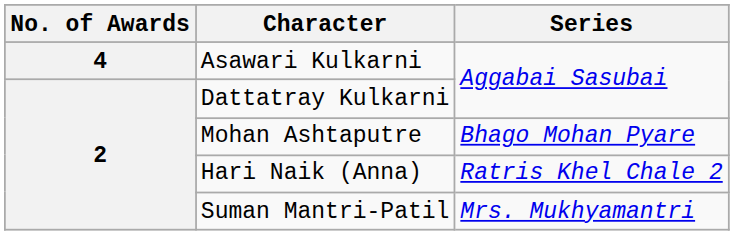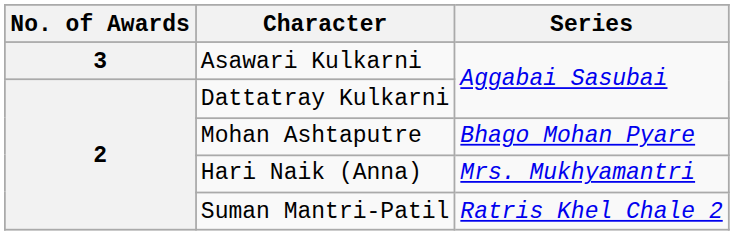Asawari Kulkarni | No. of Awards: 4 -> 3
Hari Naik (Anna) | Series: Ratris Khel Chale 2 -> Mrs. Mukhyamantri
Suman Mantri-Patil | Series: Mrs. Mukhyamantri -> Ratris Khel Chale 2
